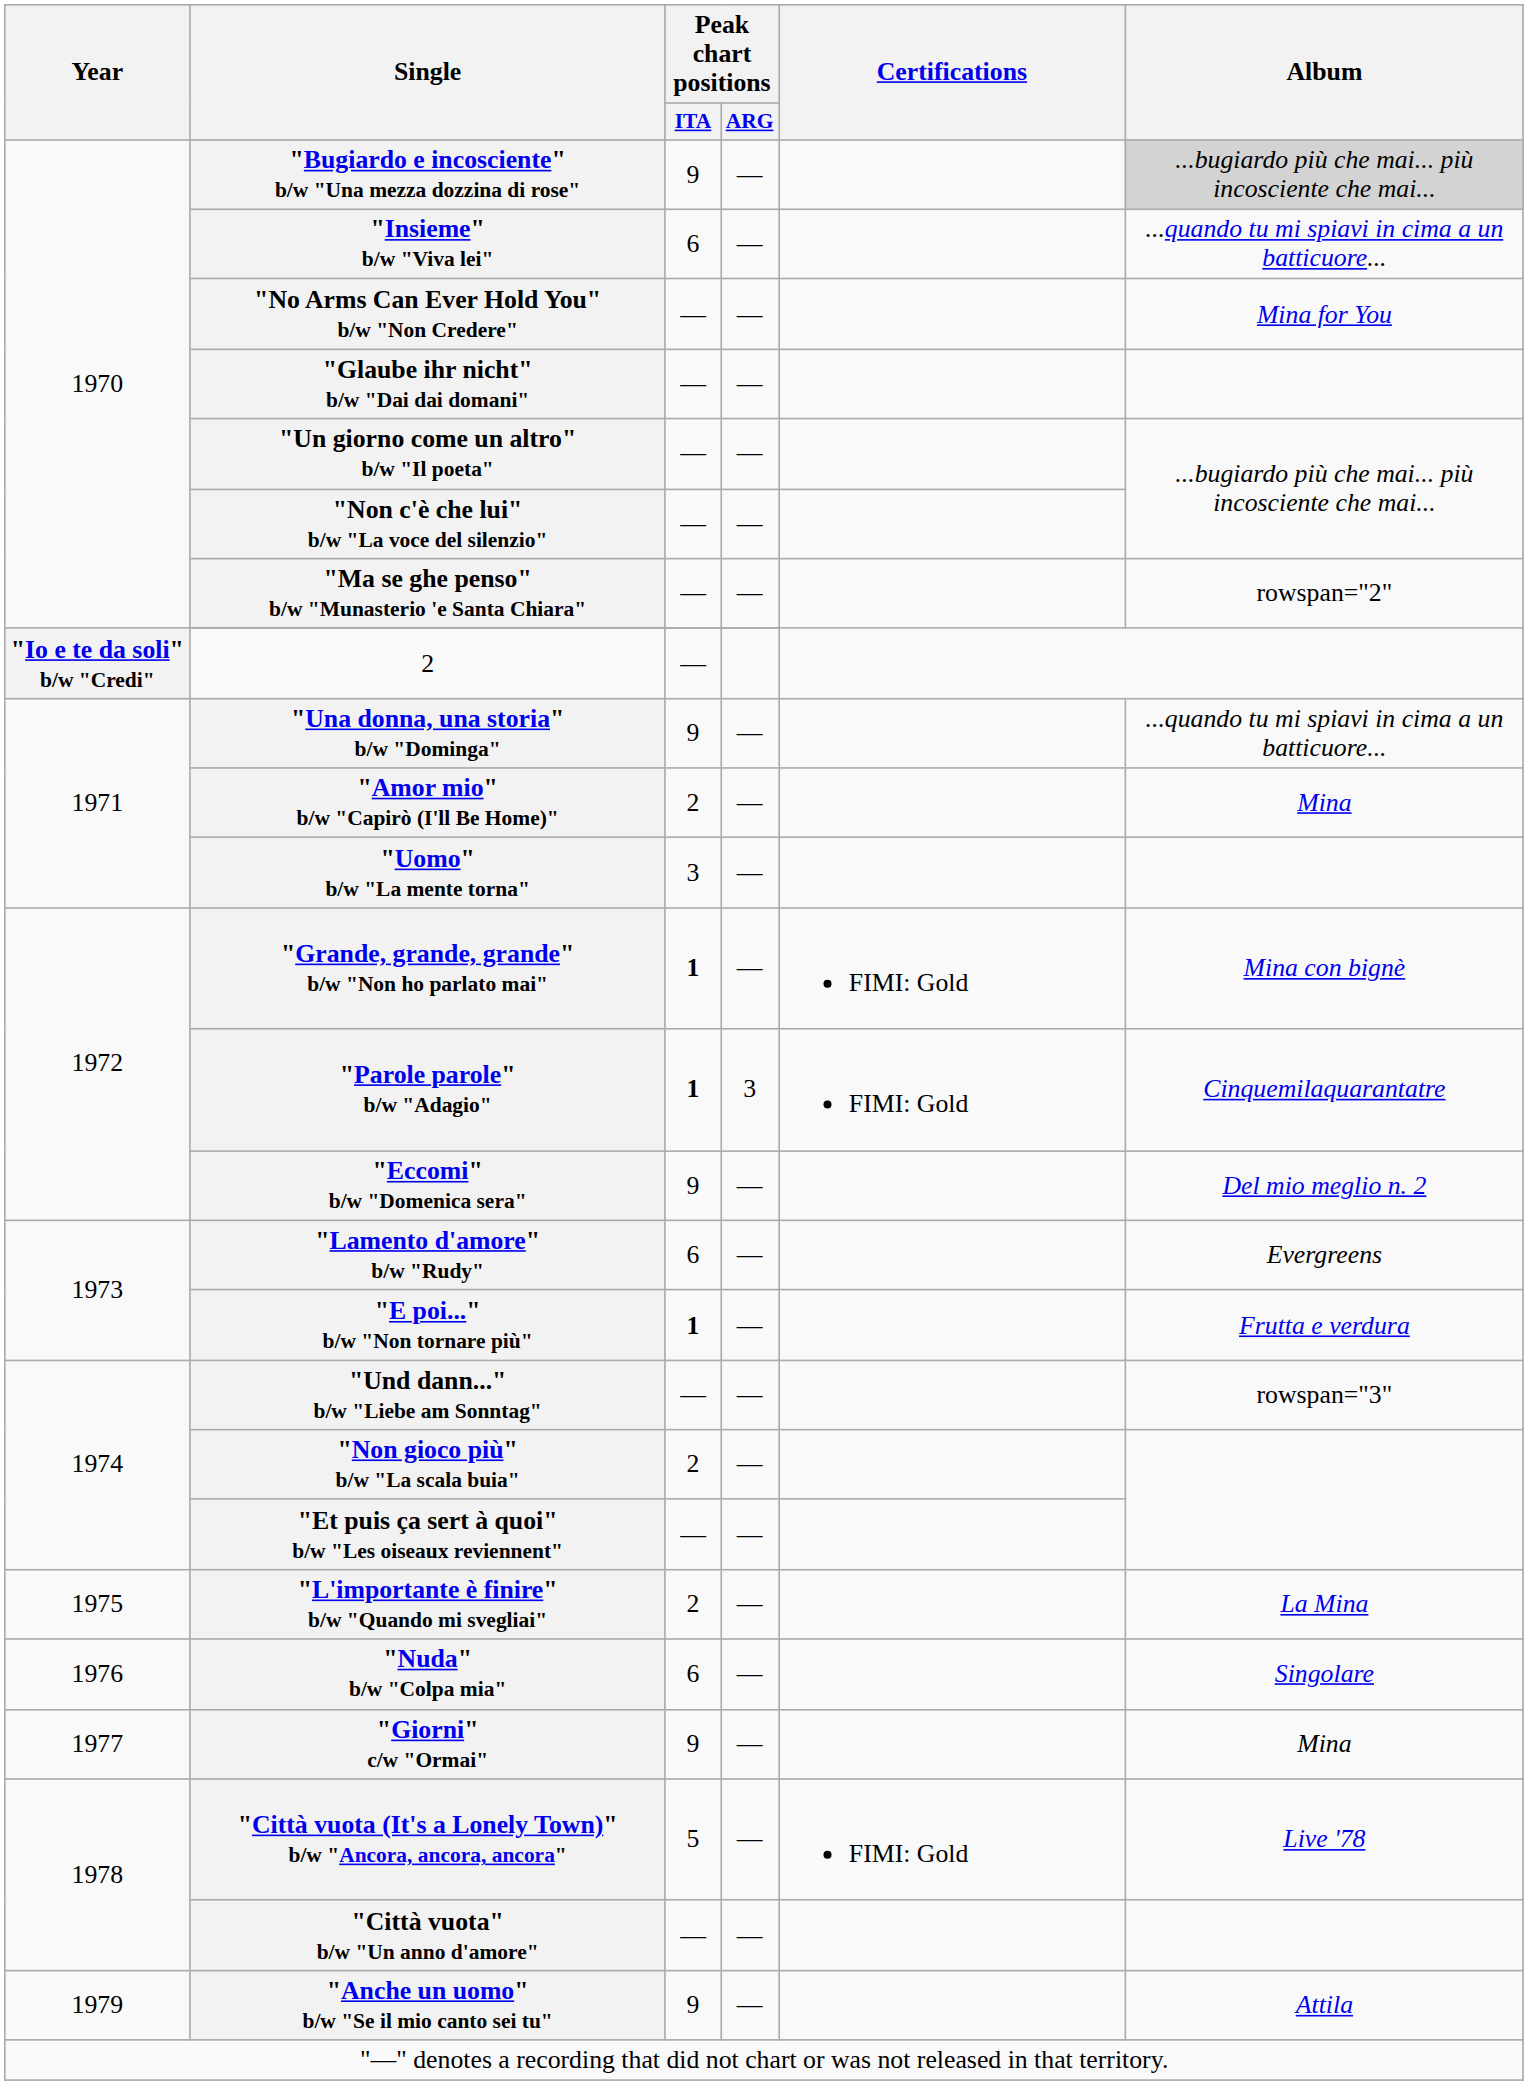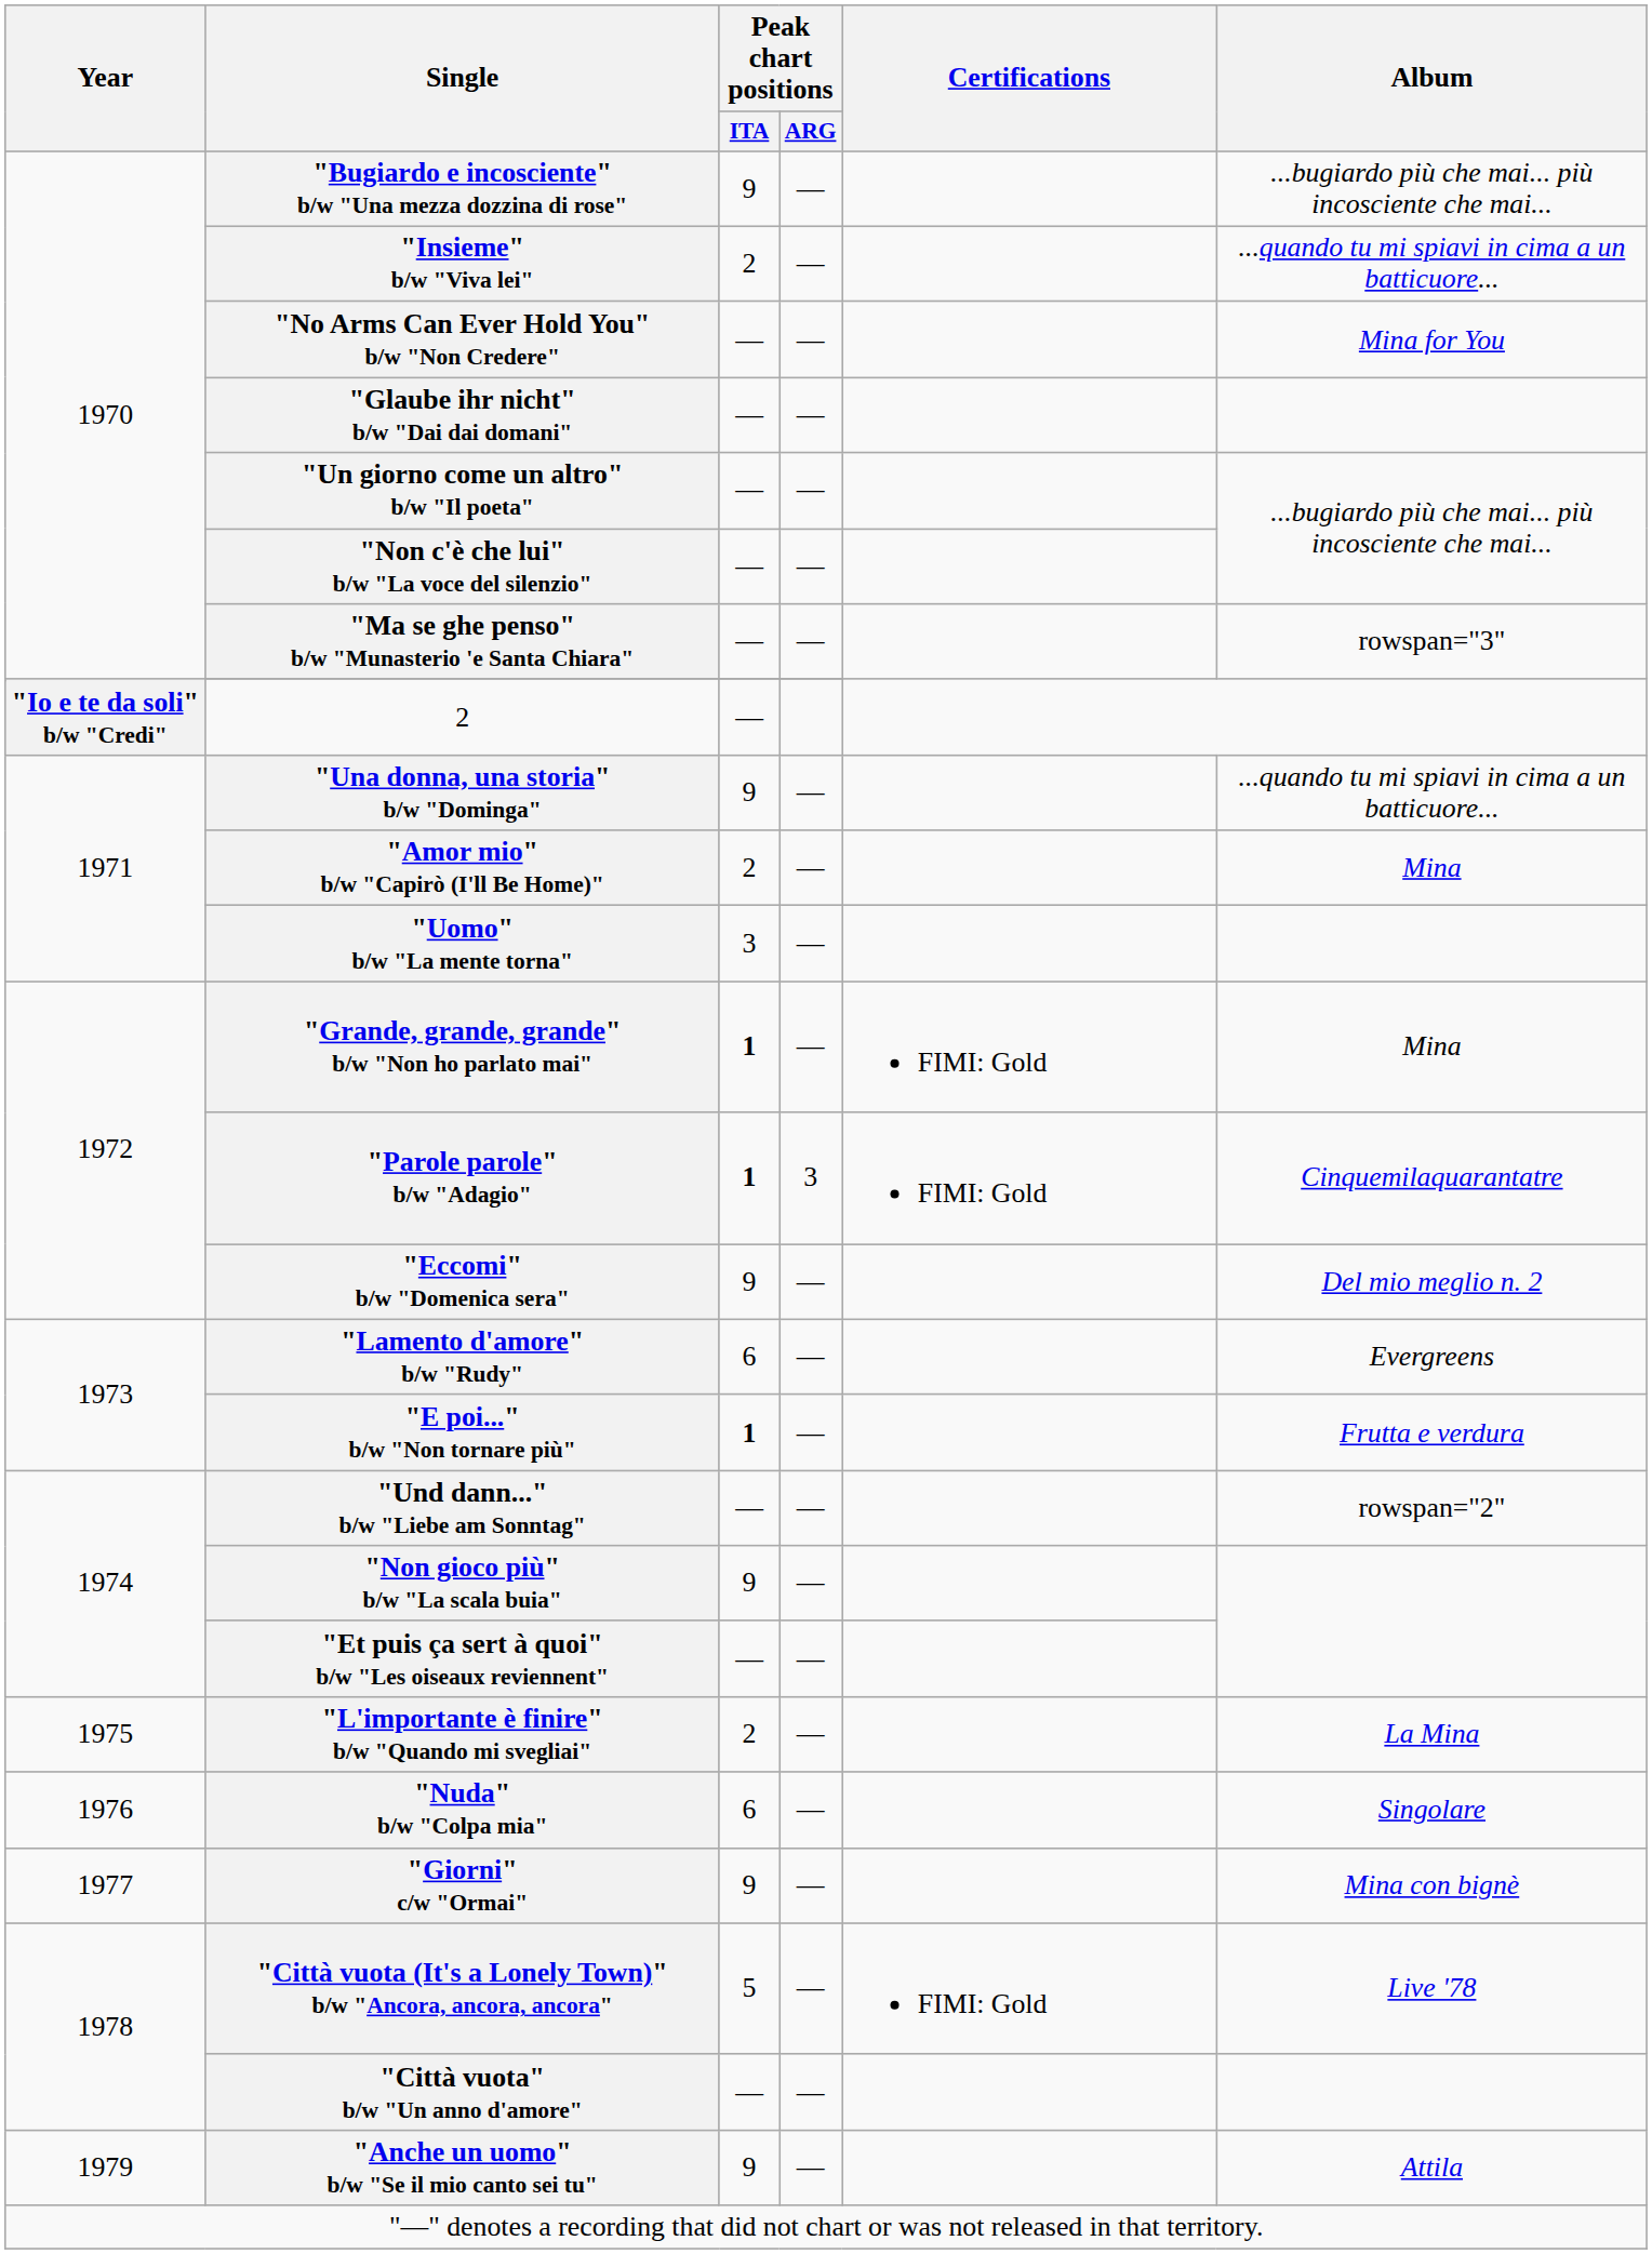"Bugiardo e incosciente" b/w "Una mezza dozzina di rose" | Album: lightgrey background -> no background
"Insieme" b/w "Viva lei" | Peak chart positions / ITA: 6 -> 2
"Ma se ghe penso" b/w "Munasterio 'e Santa Chiara" | Album: rowspan="2" -> rowspan="3"
"Grande, grande, grande" b/w "Non ho parlato mai" | Album: Mina con bignè -> Mina
"Und dann..." b/w "Liebe am Sonntag" | Album: rowspan="3" -> rowspan="2"
"Non gioco più" b/w "La scala buia" | Peak chart positions / ITA: 2 -> 9
"Giorni" c/w "Ormai" | Album: Mina -> Mina con bignè
